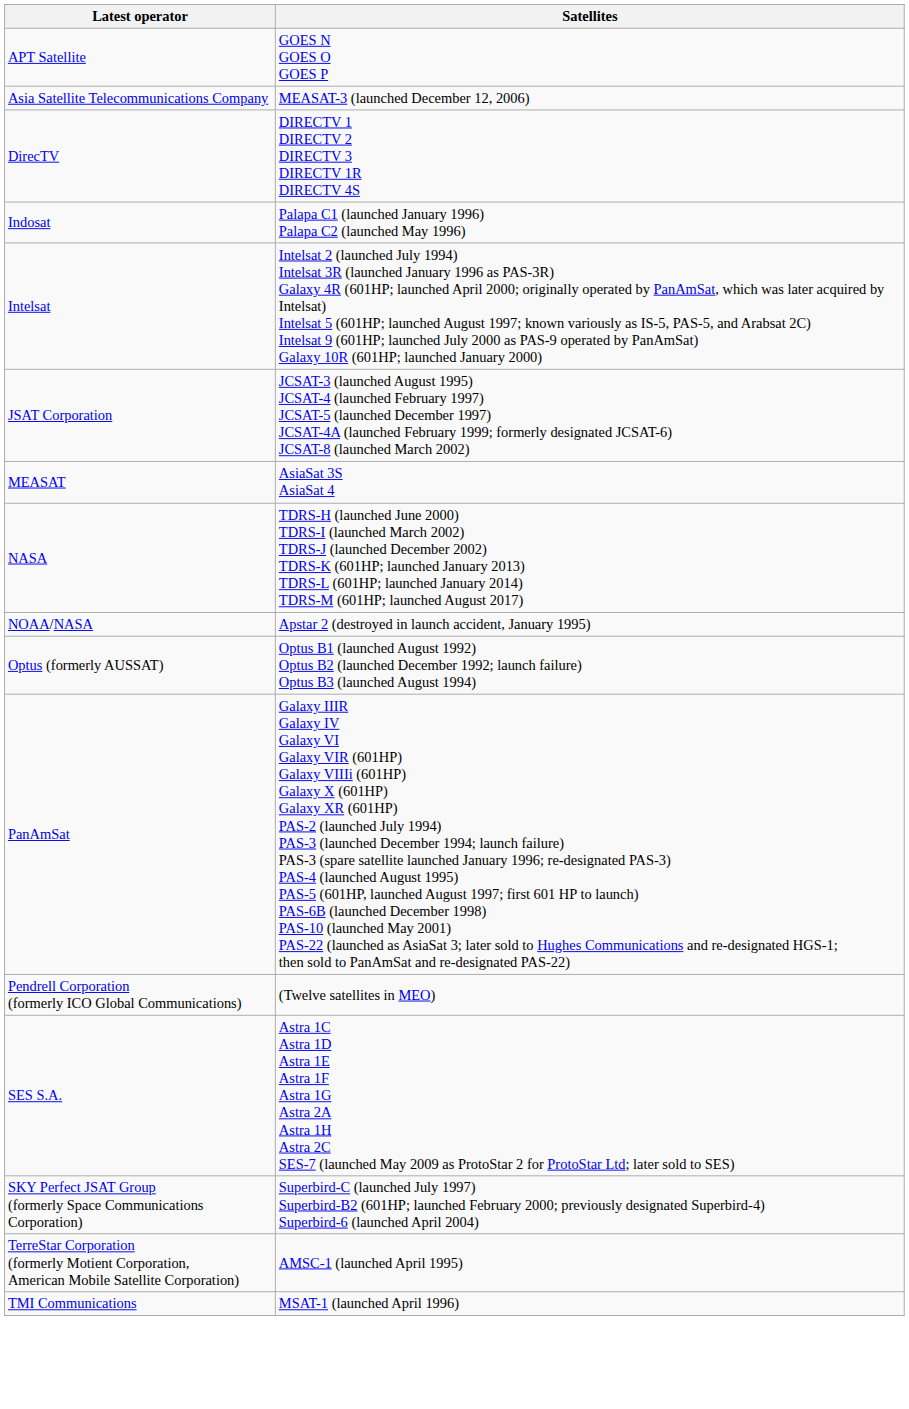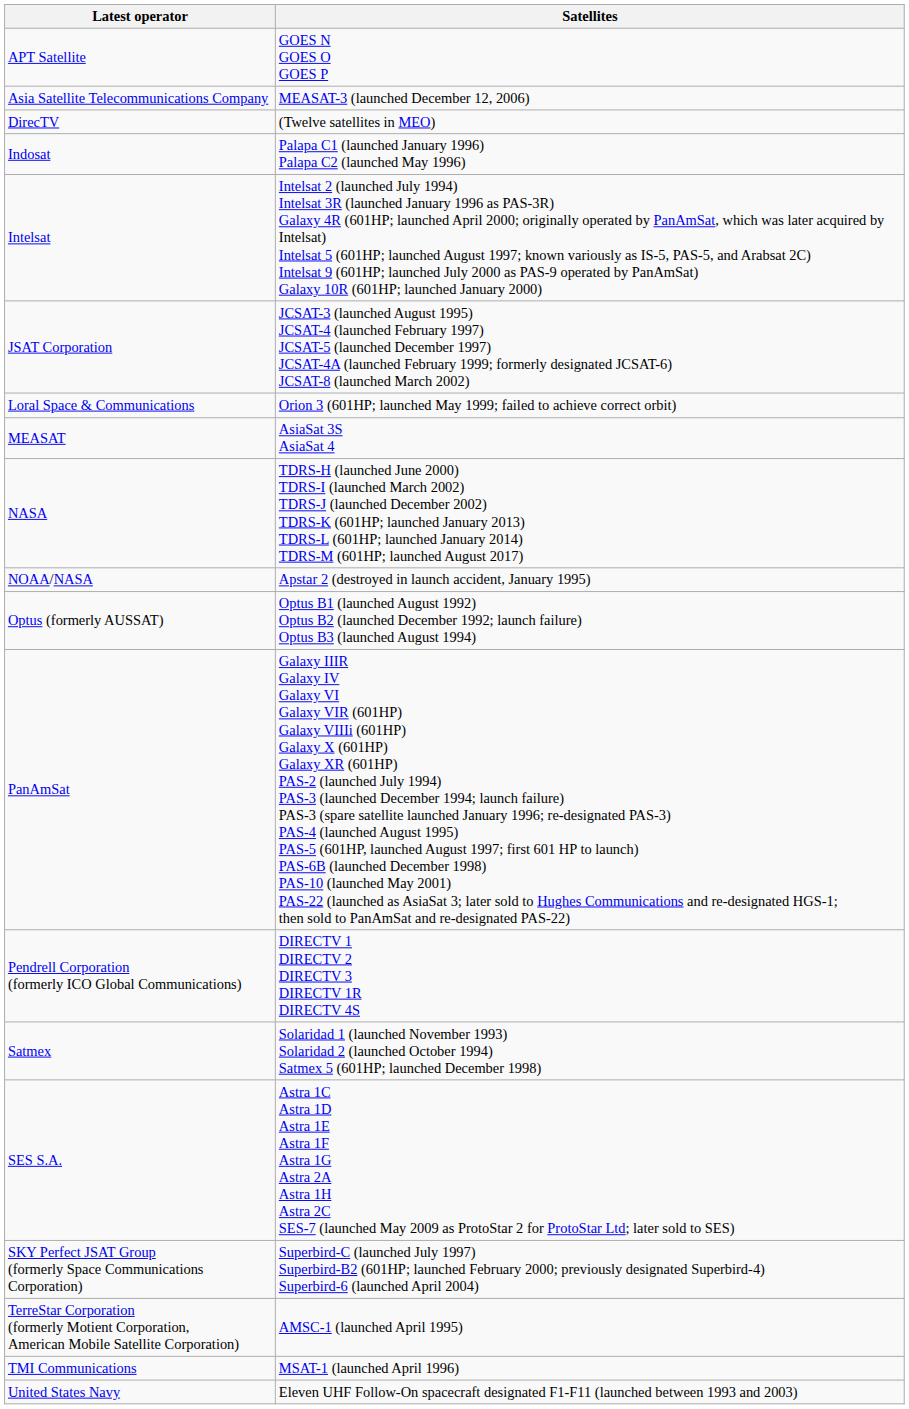DirecTV | Satellites: DIRECTV 1 DIRECTV 2 DIRECTV 3 DIRECTV 1R DIRECTV 4S -> (Twelve satellites in MEO)
+ row: Loral Space & Communications | Orion 3 (601HP; launched May 1999; failed to achieve correct orbit)
Pendrell Corporation (formerly ICO Global Communications) | Satellites: (Twelve satellites in MEO) -> DIRECTV 1 DIRECTV 2 DIRECTV 3 DIRECTV 1R DIRECTV 4S
+ row: Satmex | Solaridad 1 (launched November 1993) Solaridad 2 (launched October 1994) Satmex 5 (601HP; launched December 1998)
+ row: United States Navy | Eleven UHF Follow-On spacecraft designated F1-F11 (launched between 1993 and 2003)
